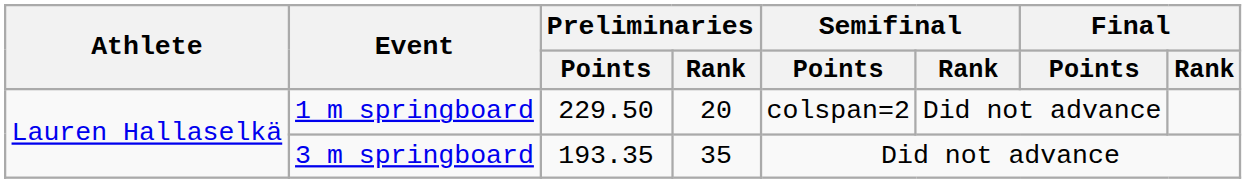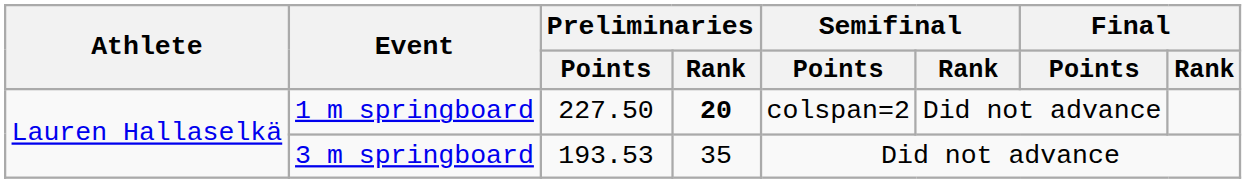1 m springboard | Preliminaries / Points: 229.50 -> 227.50
1 m springboard | Preliminaries / Rank: normal -> bold
3 m springboard | Preliminaries / Points: 193.35 -> 193.53
